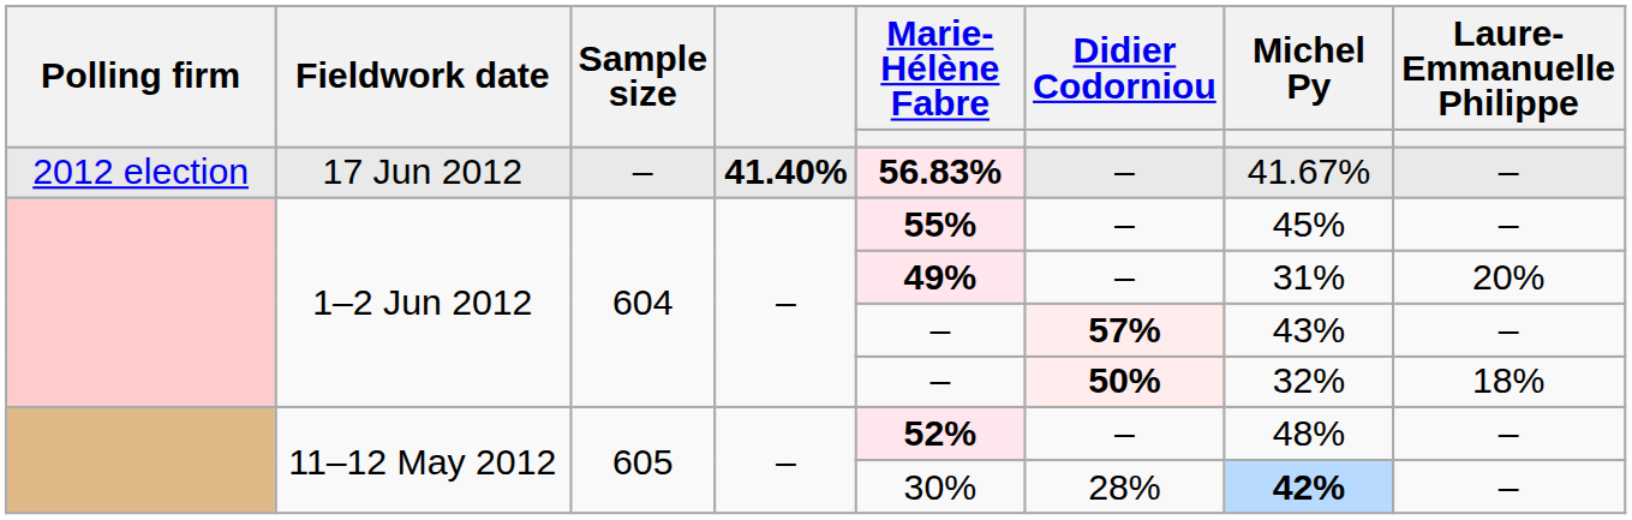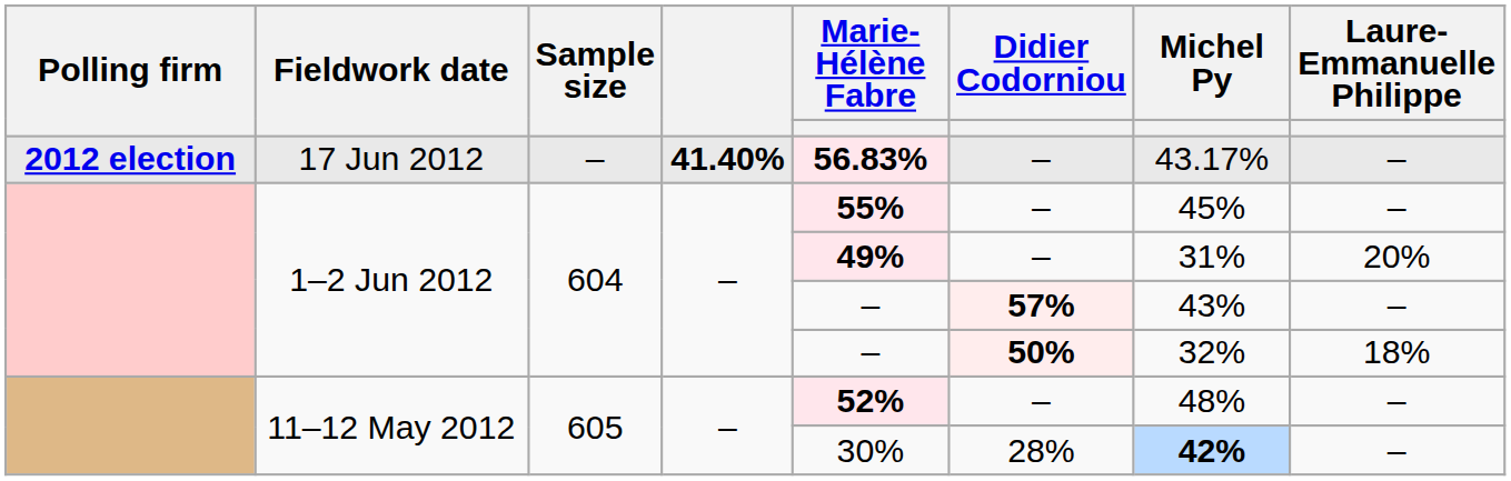17 Jun 2012 | Polling firm: normal -> bold
17 Jun 2012 | Michel Py: 41.67% -> 43.17%
